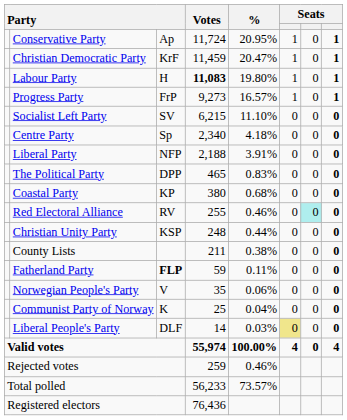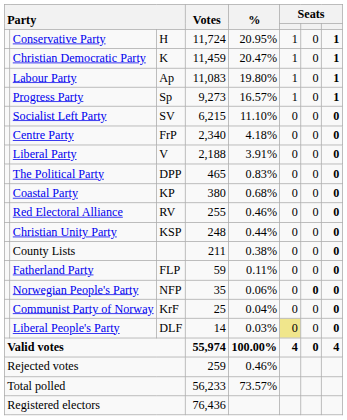Conservative Party | column 3: Ap -> H
Christian Democratic Party | column 3: KrF -> K
Labour Party | column 3: H -> Ap
Labour Party | Votes: bold -> normal
Progress Party | column 3: FrP -> Sp
Centre Party | column 3: Sp -> FrP
Liberal Party | column 3: NFP -> V
Red Electoral Alliance | column 7: paleturquoise background -> no background
Fatherland Party | column 3: bold -> normal
Norwegian People's Party | column 3: V -> NFP
Norwegian People's Party | column 7: normal -> bold
Communist Party of Norway | column 3: K -> KrF
